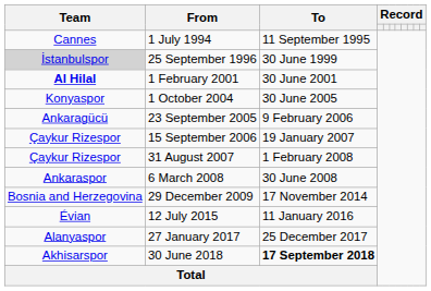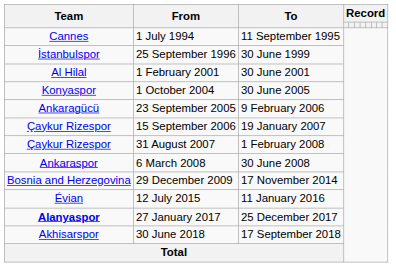25 September 1996 | Team: lightgrey background -> no background
1 February 2001 | Team: bold -> normal
27 January 2017 | Team: normal -> bold
30 June 2018 | To: bold -> normal
